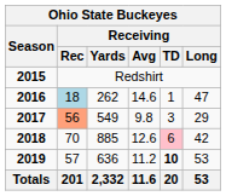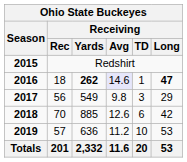2016 | Receiving / Rec: lightblue background -> no background
2016 | Receiving / Yards: normal -> bold
2016 | Receiving / Avg: no background -> lavender background
2016 | Receiving / Long: normal -> bold
2017 | Receiving / Rec: lightsalmon background -> no background
2018 | Receiving / TD: pink background -> no background
2019 | Receiving / TD: bold -> normal
